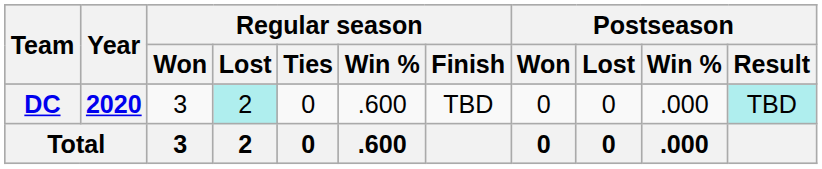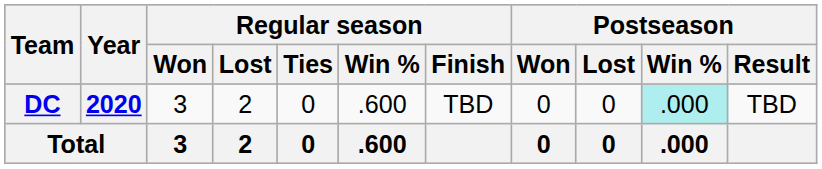DC | Regular season / Lost: paleturquoise background -> no background
DC | Postseason / Win %: no background -> paleturquoise background
DC | Postseason / Result: paleturquoise background -> no background
